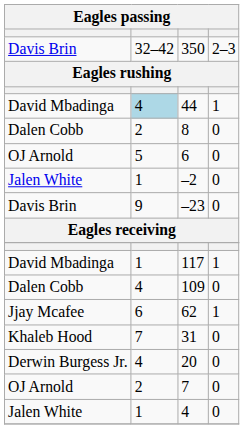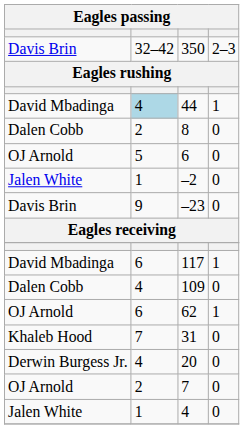117 | column 2: 1 -> 6
62 | column 1: Jjay Mcafee -> OJ Arnold
